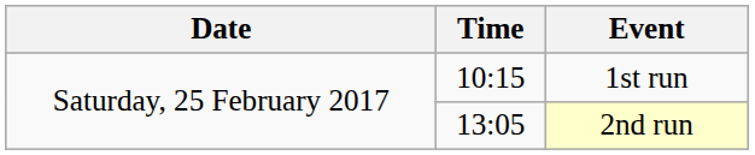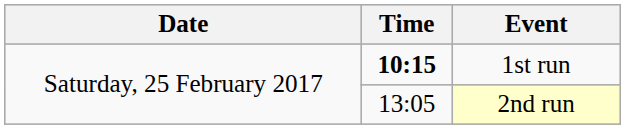1st run | Time: normal -> bold
